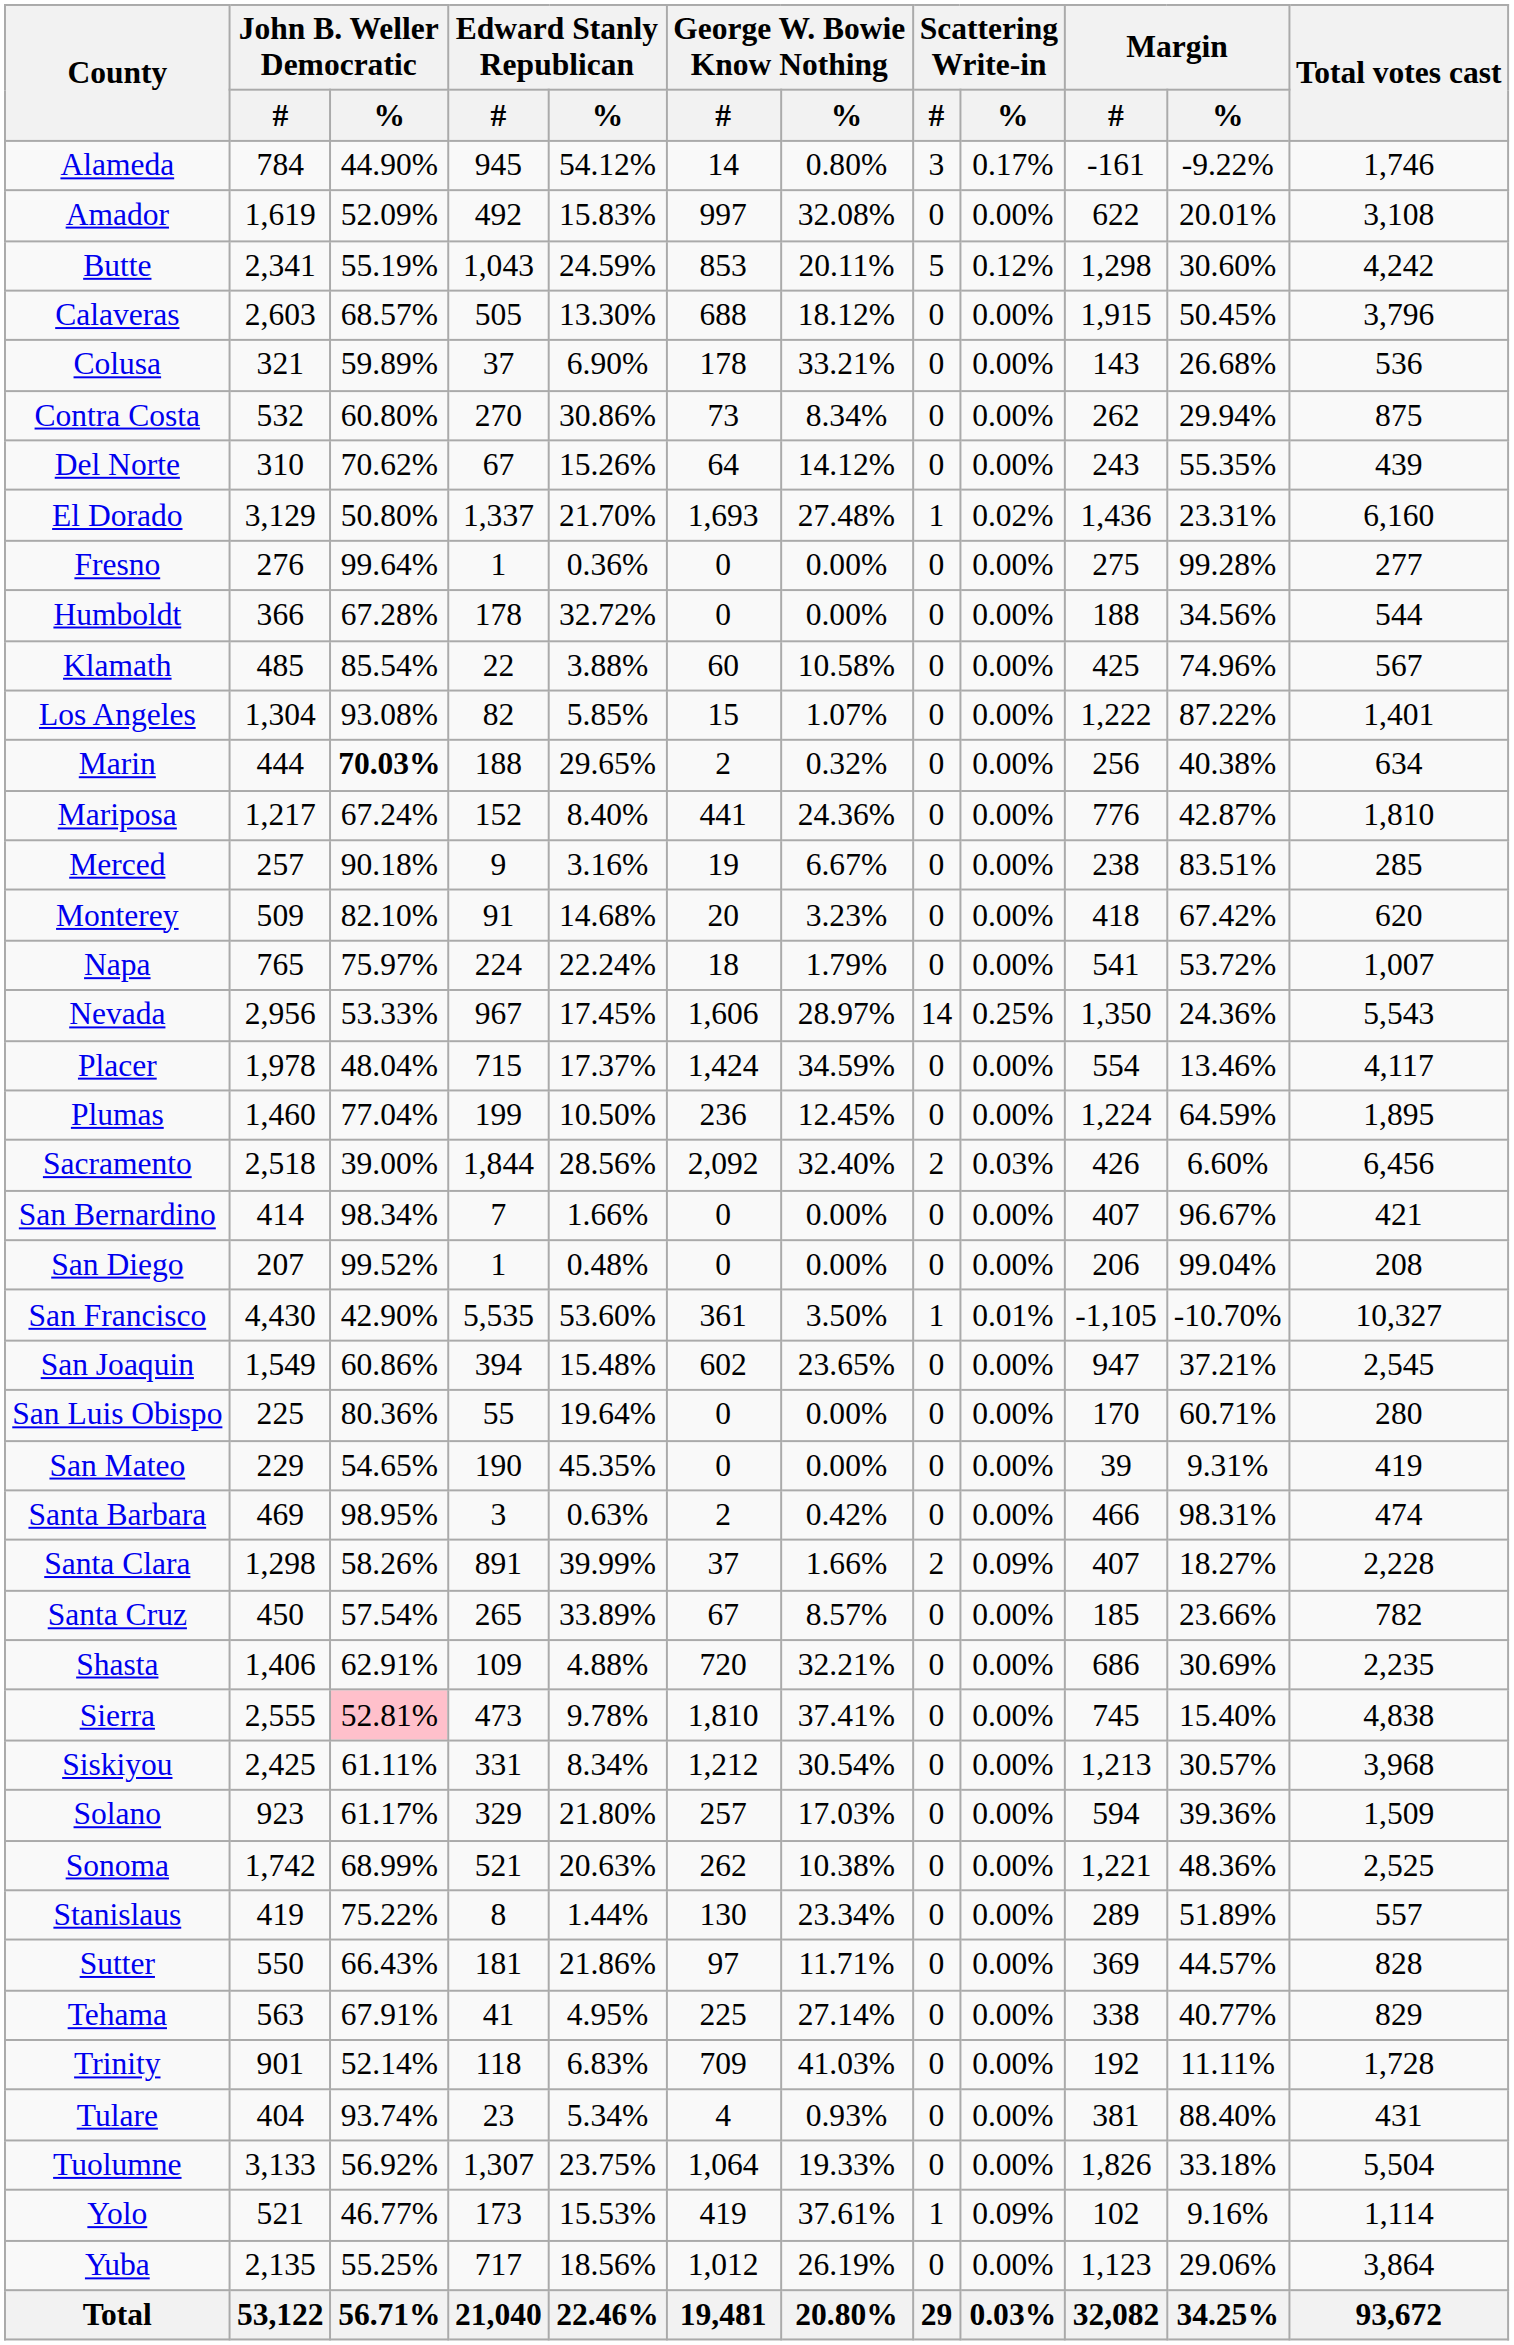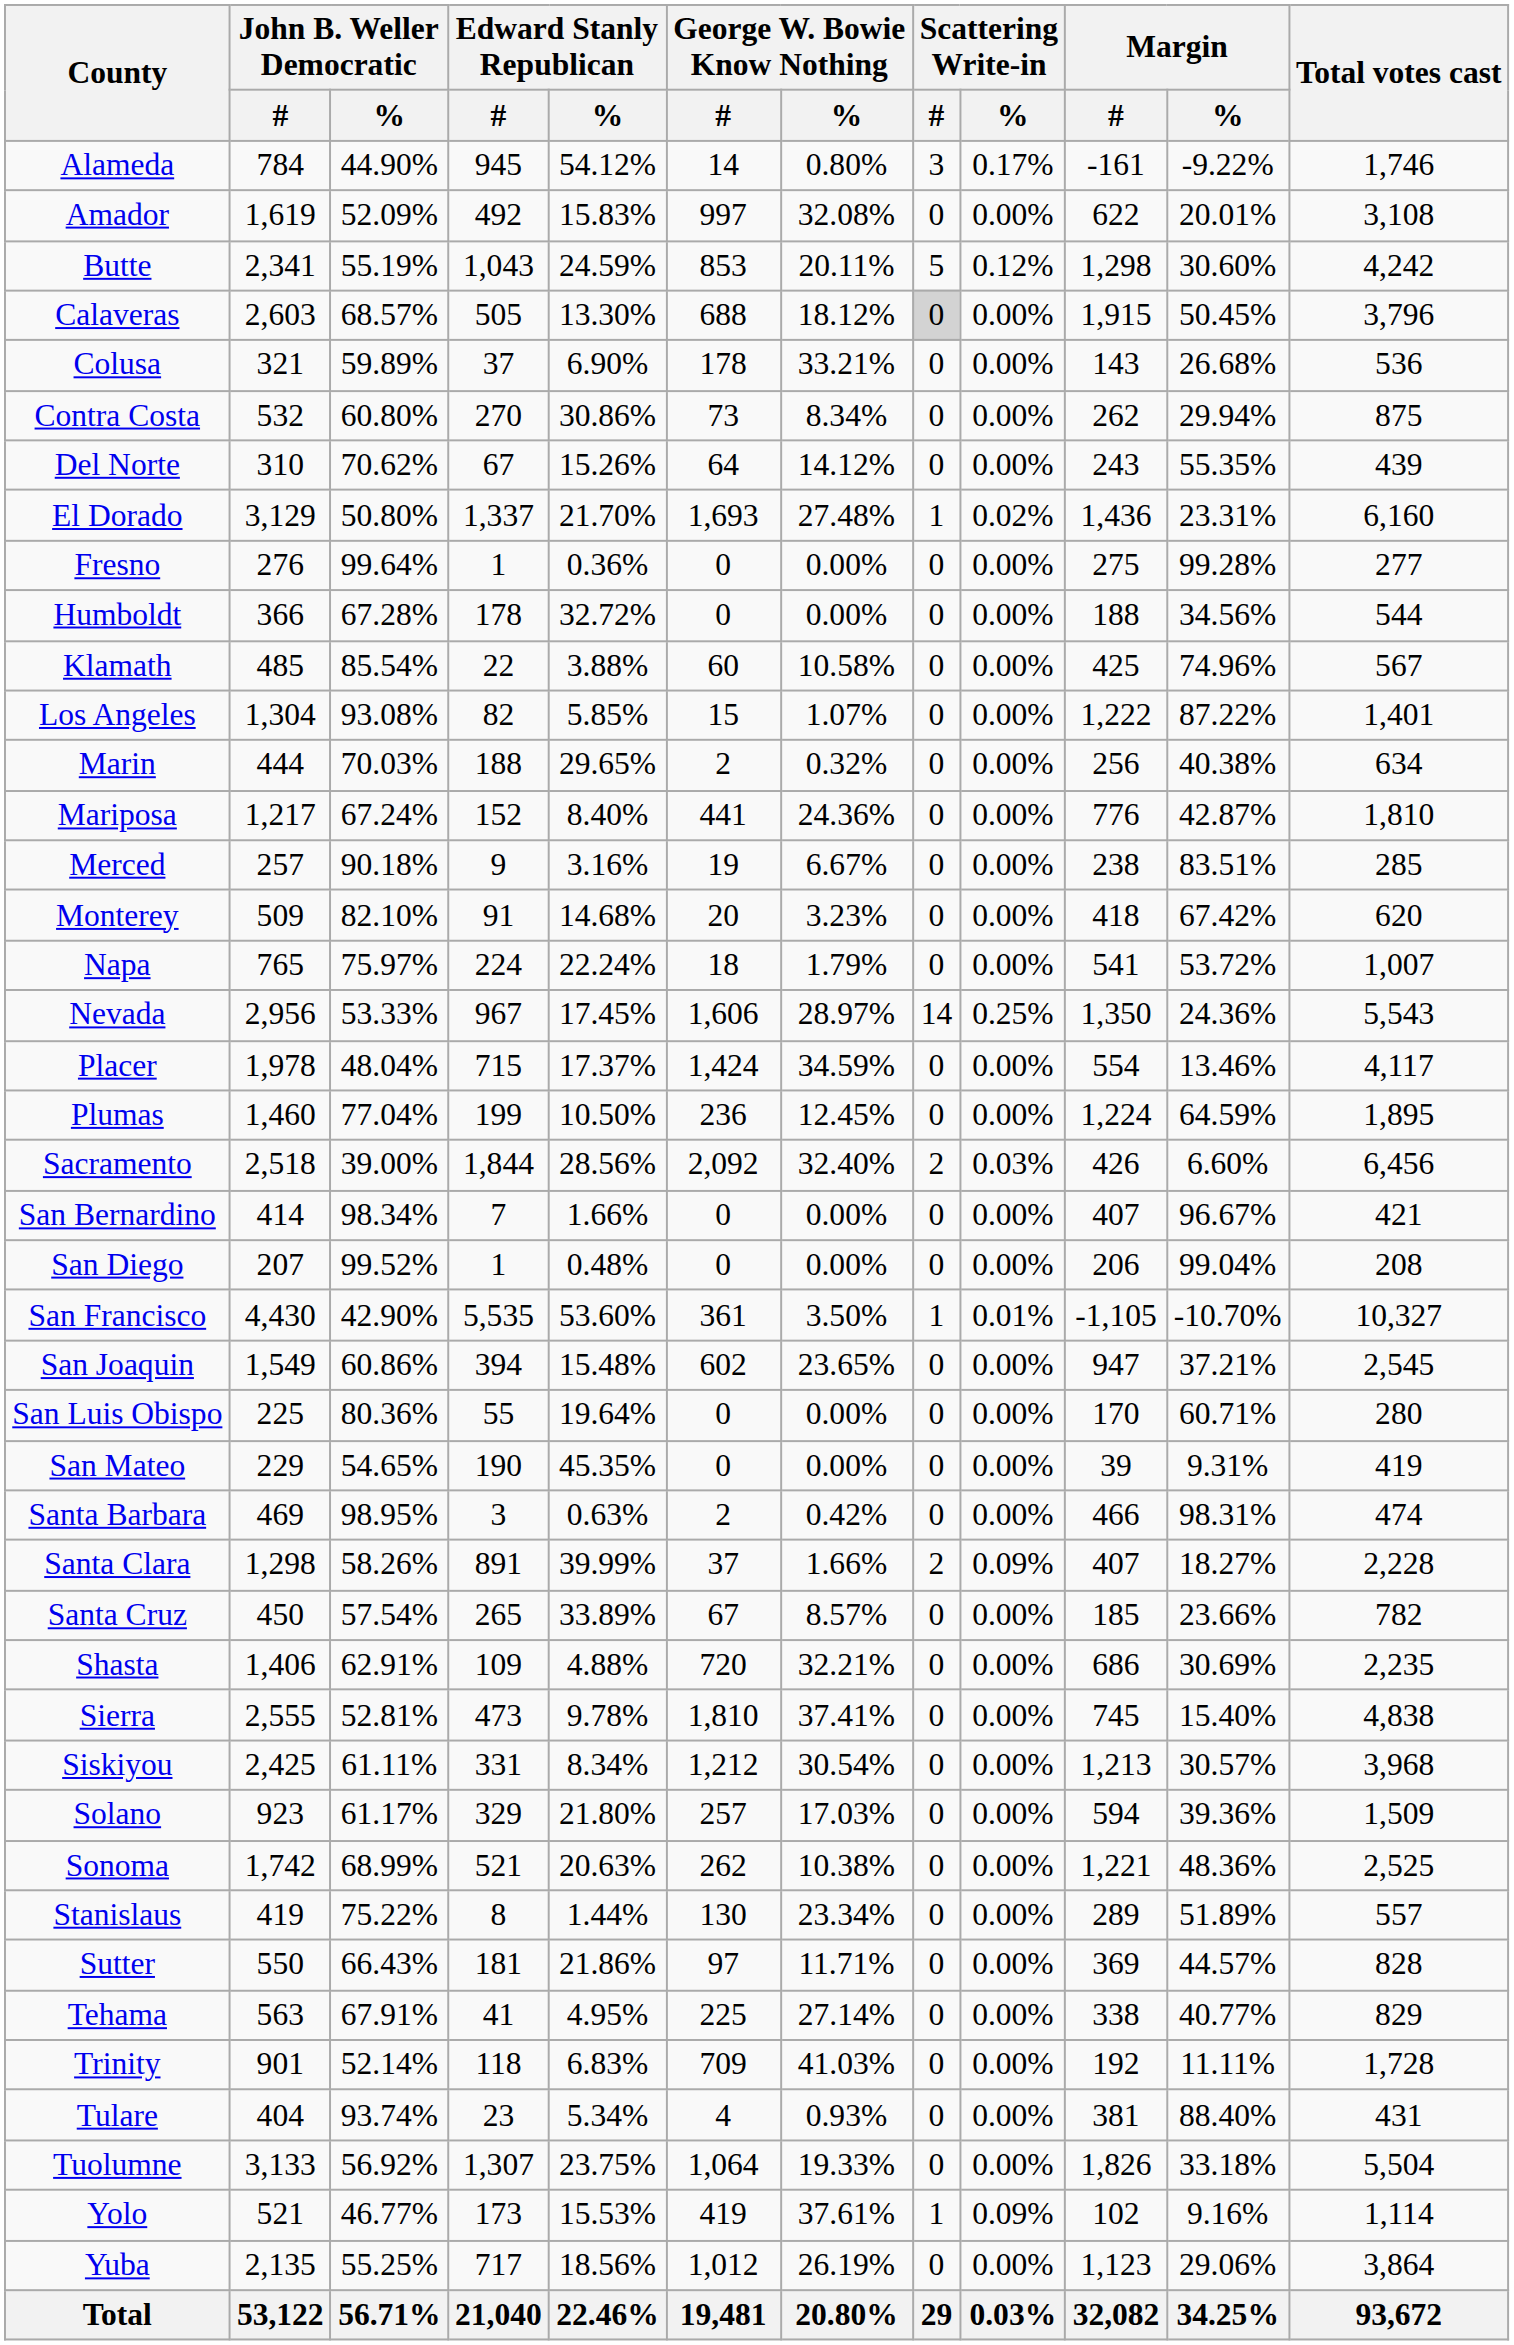Calaveras | Scattering Write-in / #: no background -> lightgrey background
Marin | John B. Weller Democratic / %: bold -> normal
Sierra | John B. Weller Democratic / %: pink background -> no background
